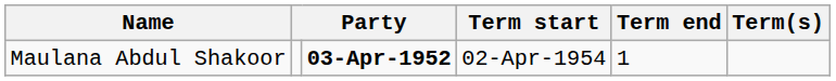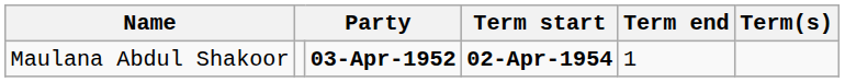Maulana Abdul Shakoor | Term start: normal -> bold
